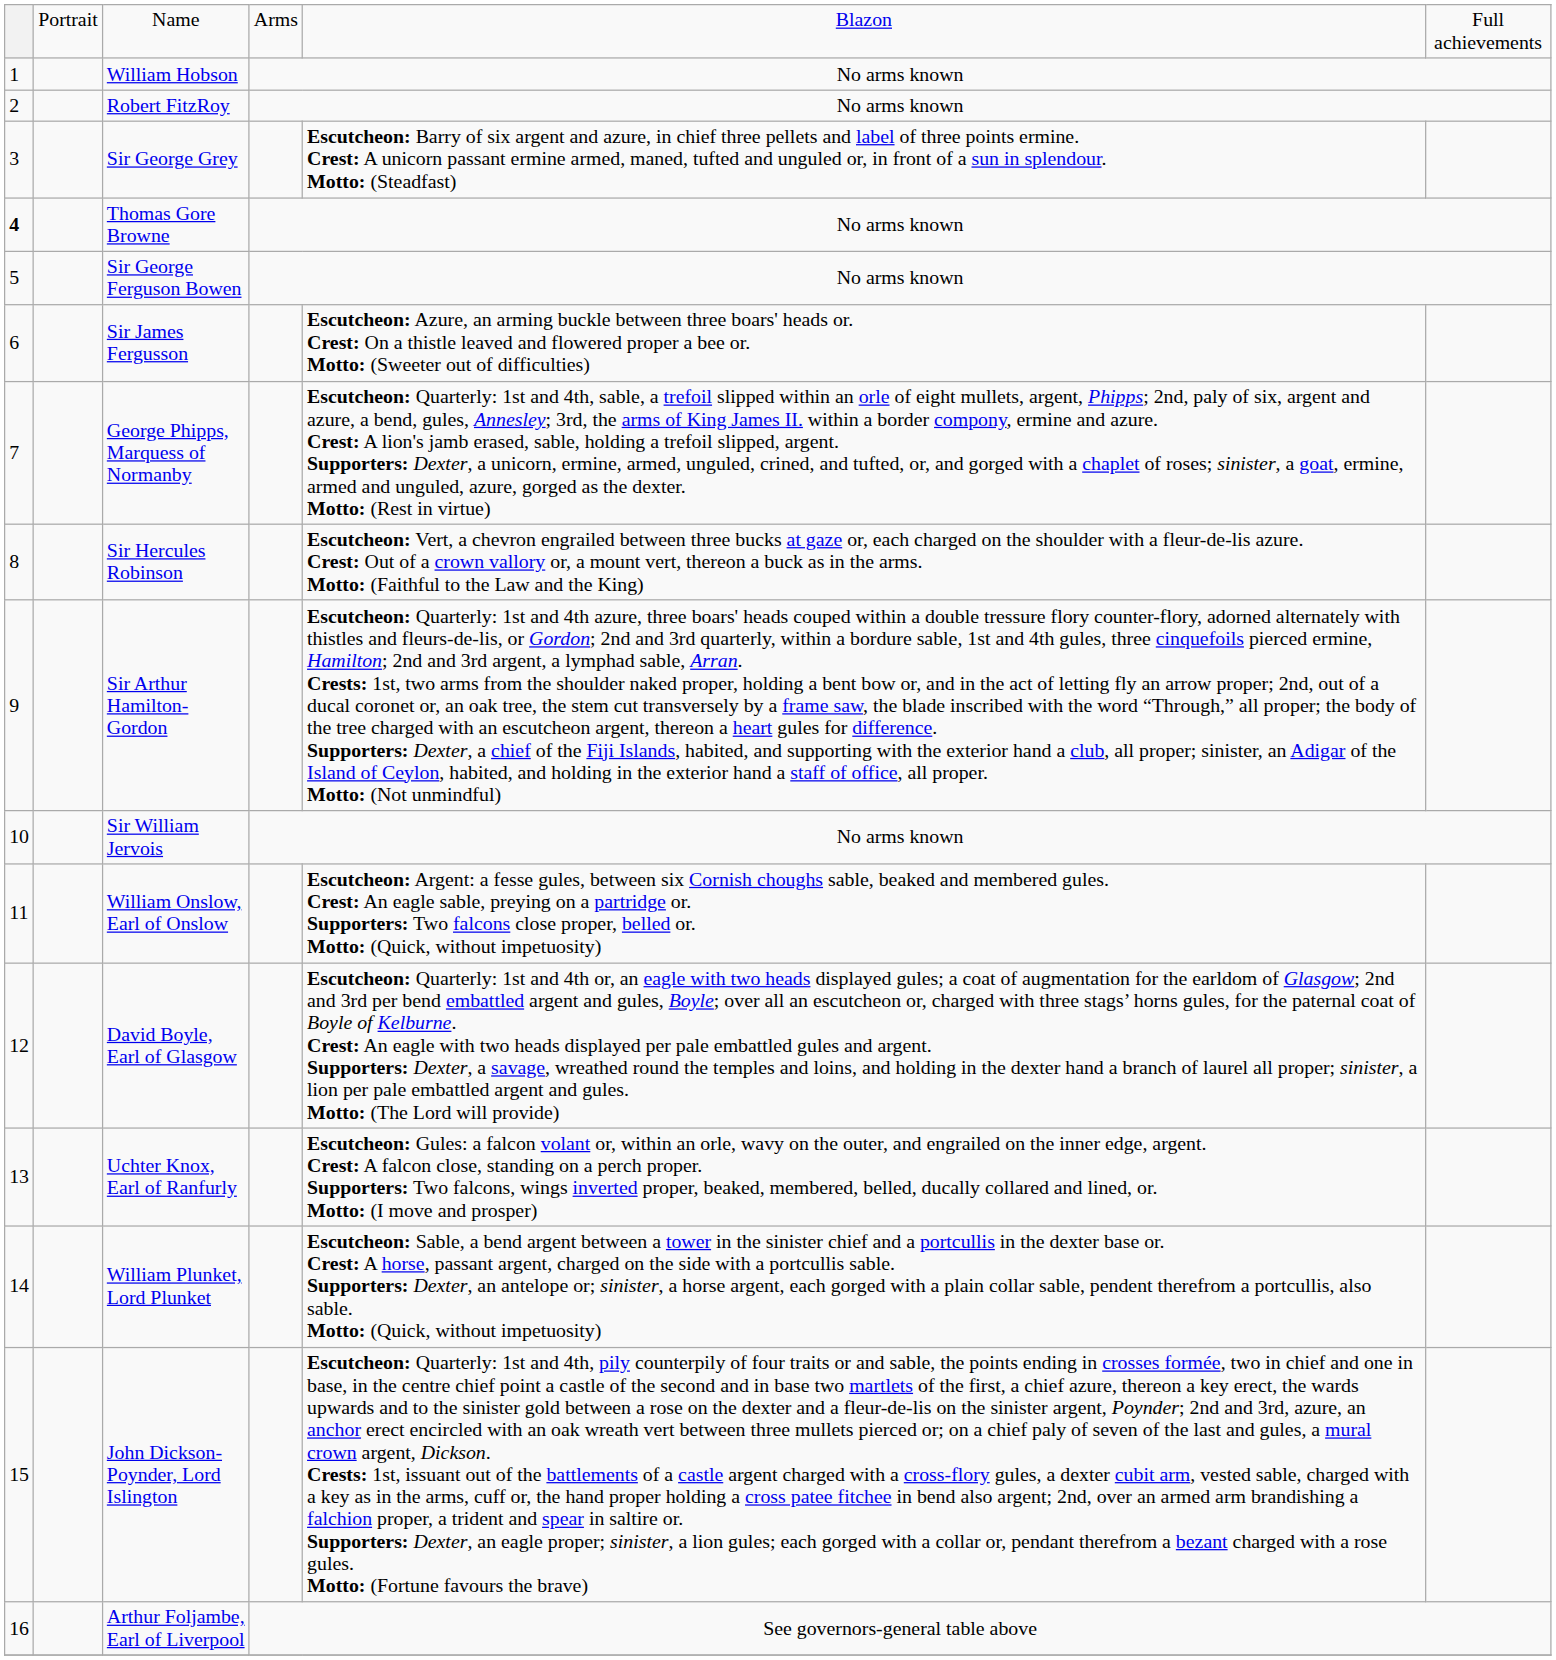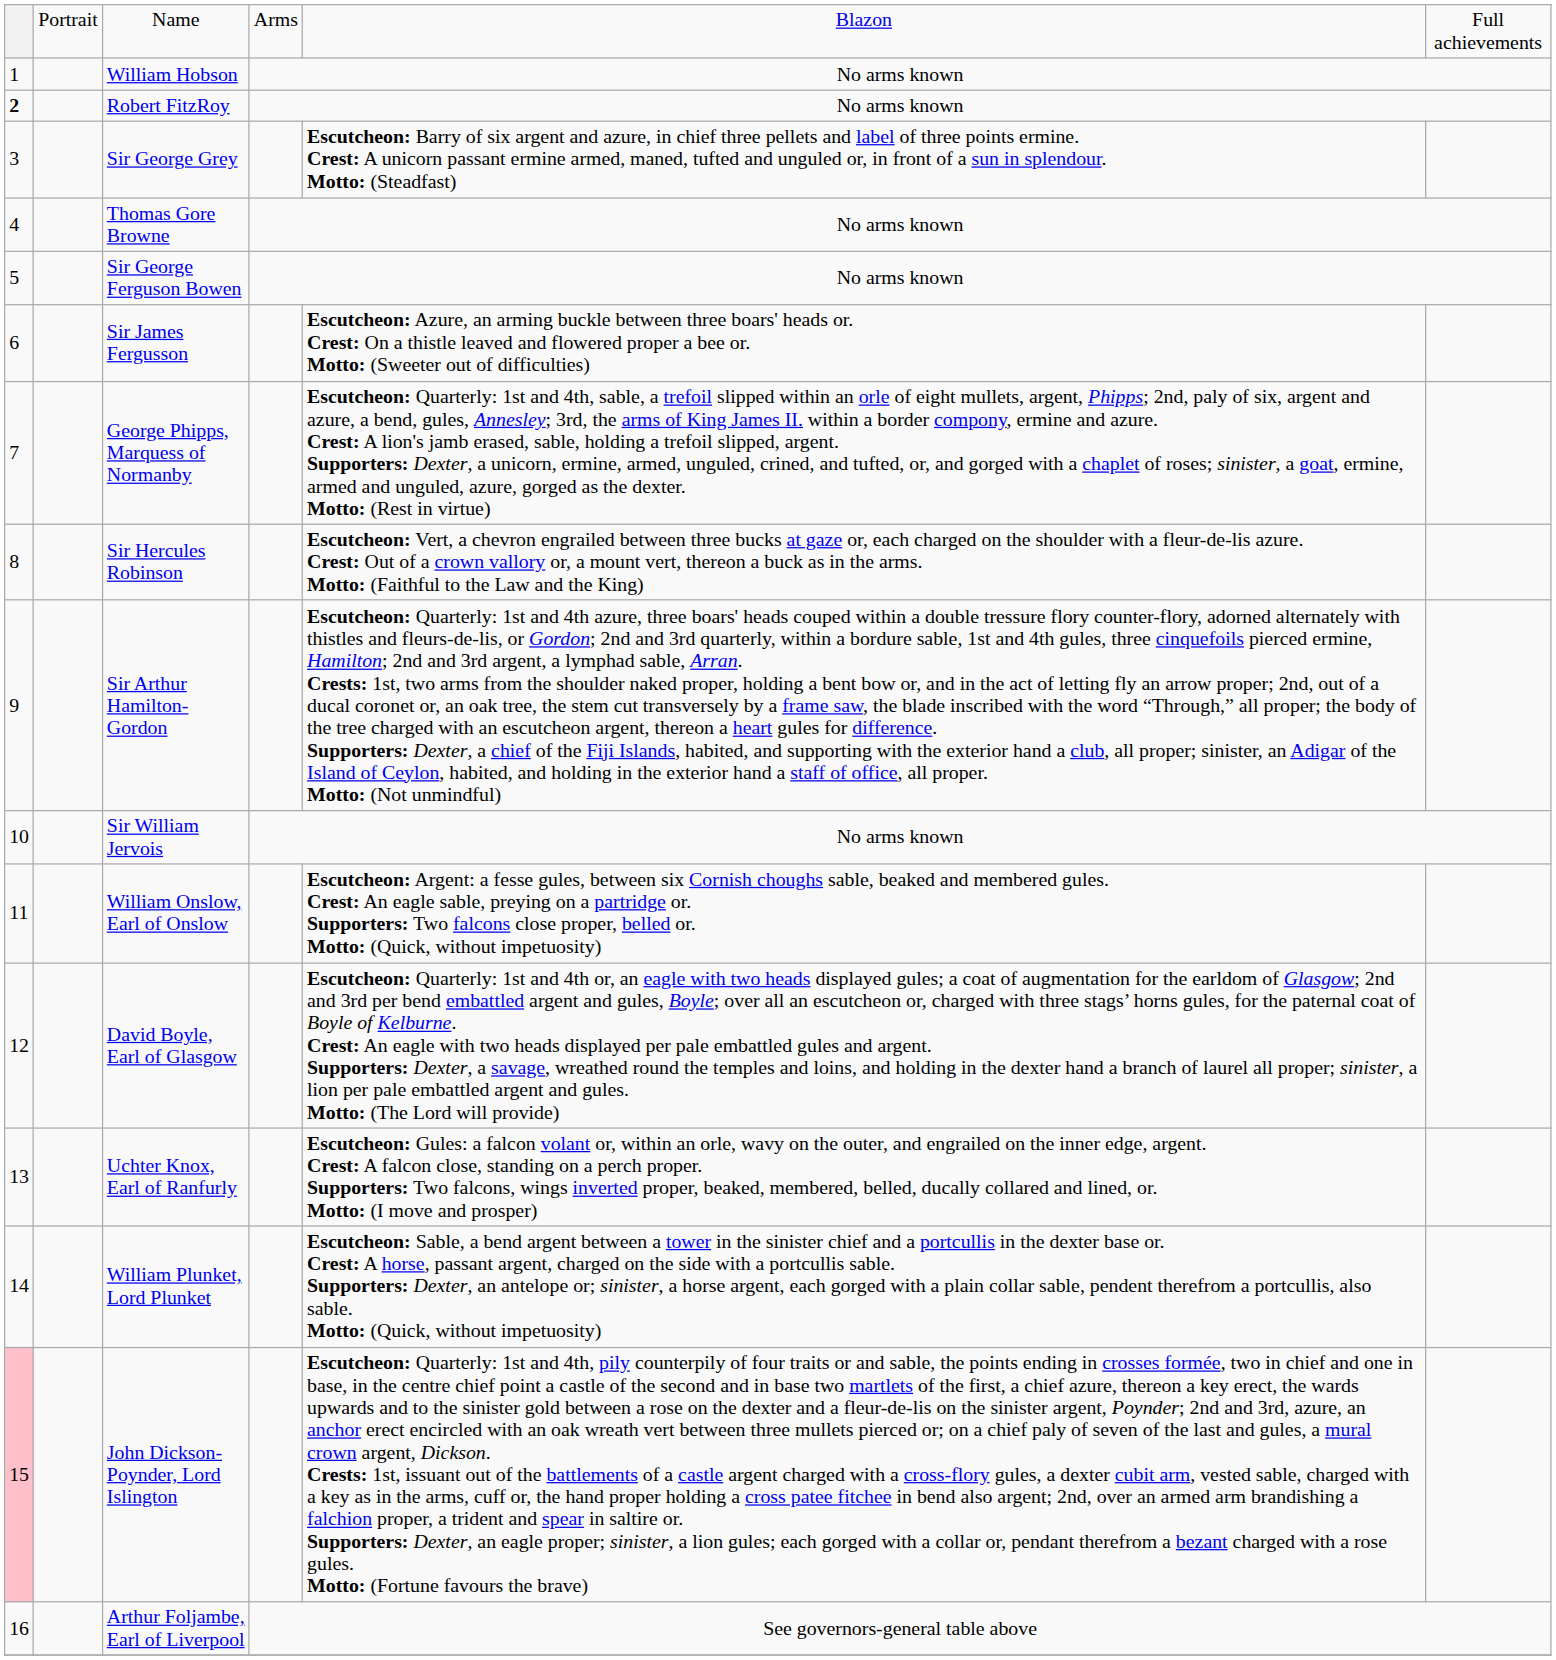Robert FitzRoy | column 1: normal -> bold
Thomas Gore Browne | column 1: bold -> normal
John Dickson-Poynder, Lord Islington | column 1: no background -> pink background
